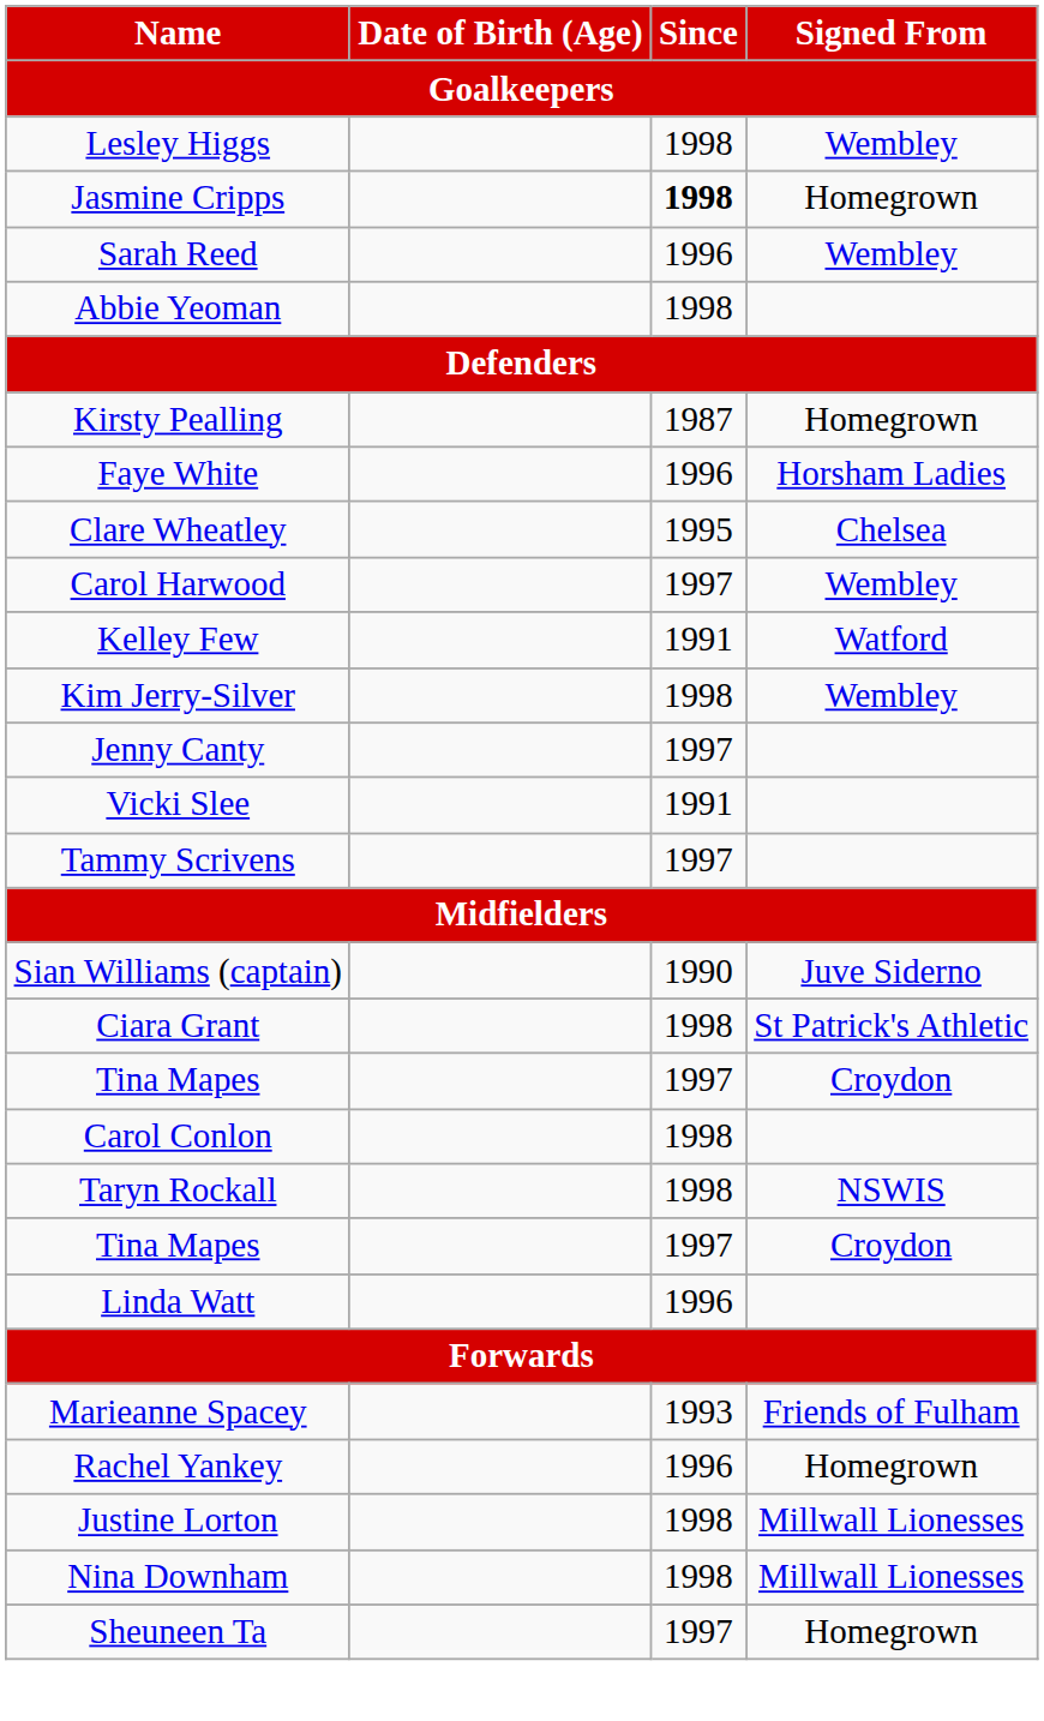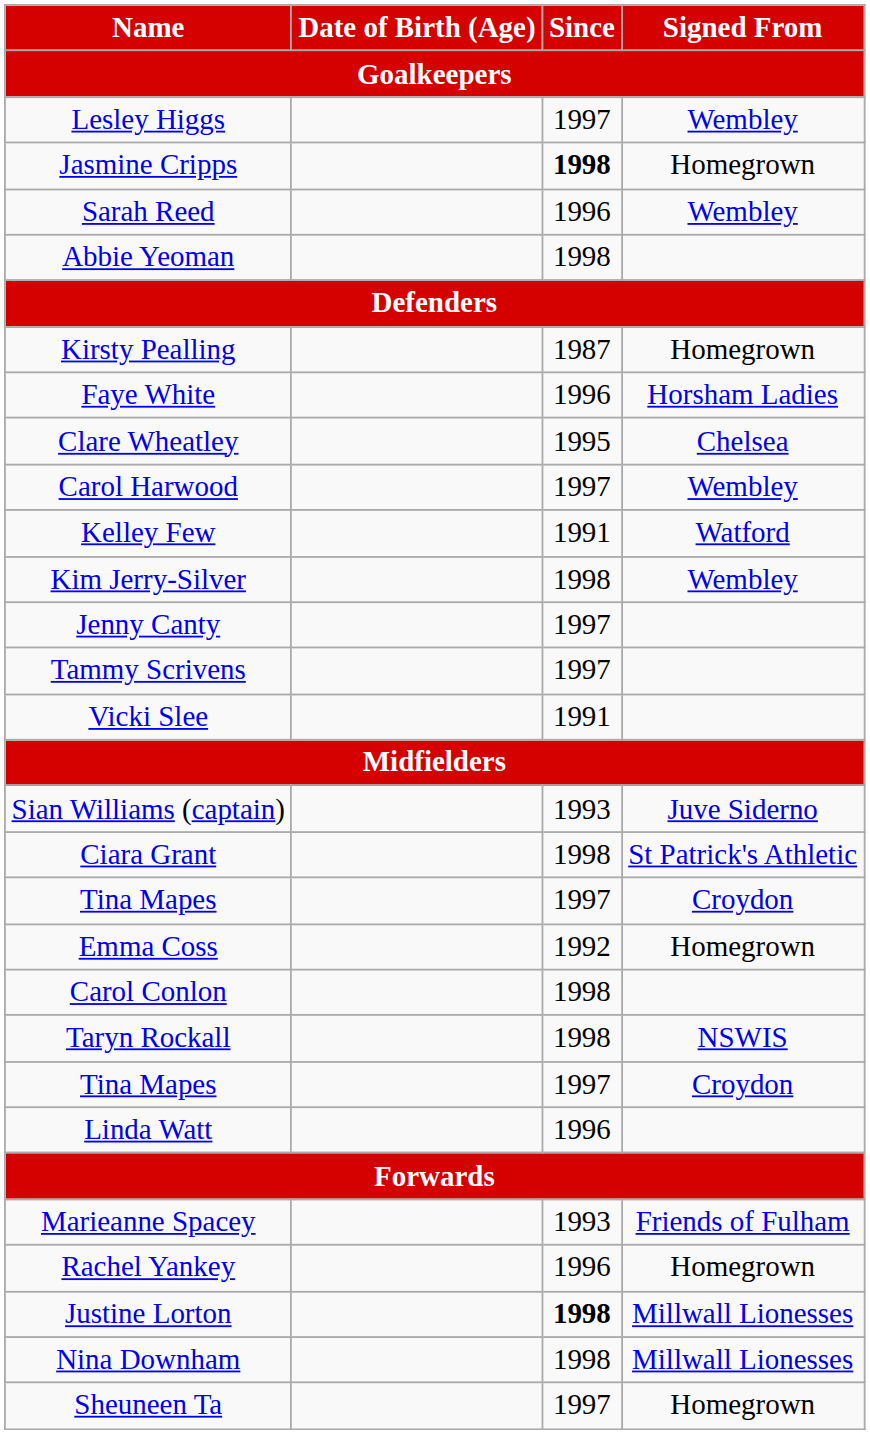Lesley Higgs | Since: 1998 -> 1997
rows swapped: Tammy Scrivens <-> Vicki Slee
Sian Williams (captain) | Since: 1990 -> 1993
+ row: Emma Coss | 1992 | Homegrown
Justine Lorton | Since: normal -> bold
